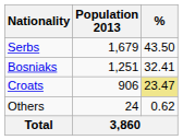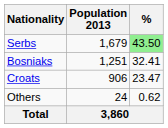Serbs | %: no background -> lightgreen background
Croats | %: khaki background -> no background
